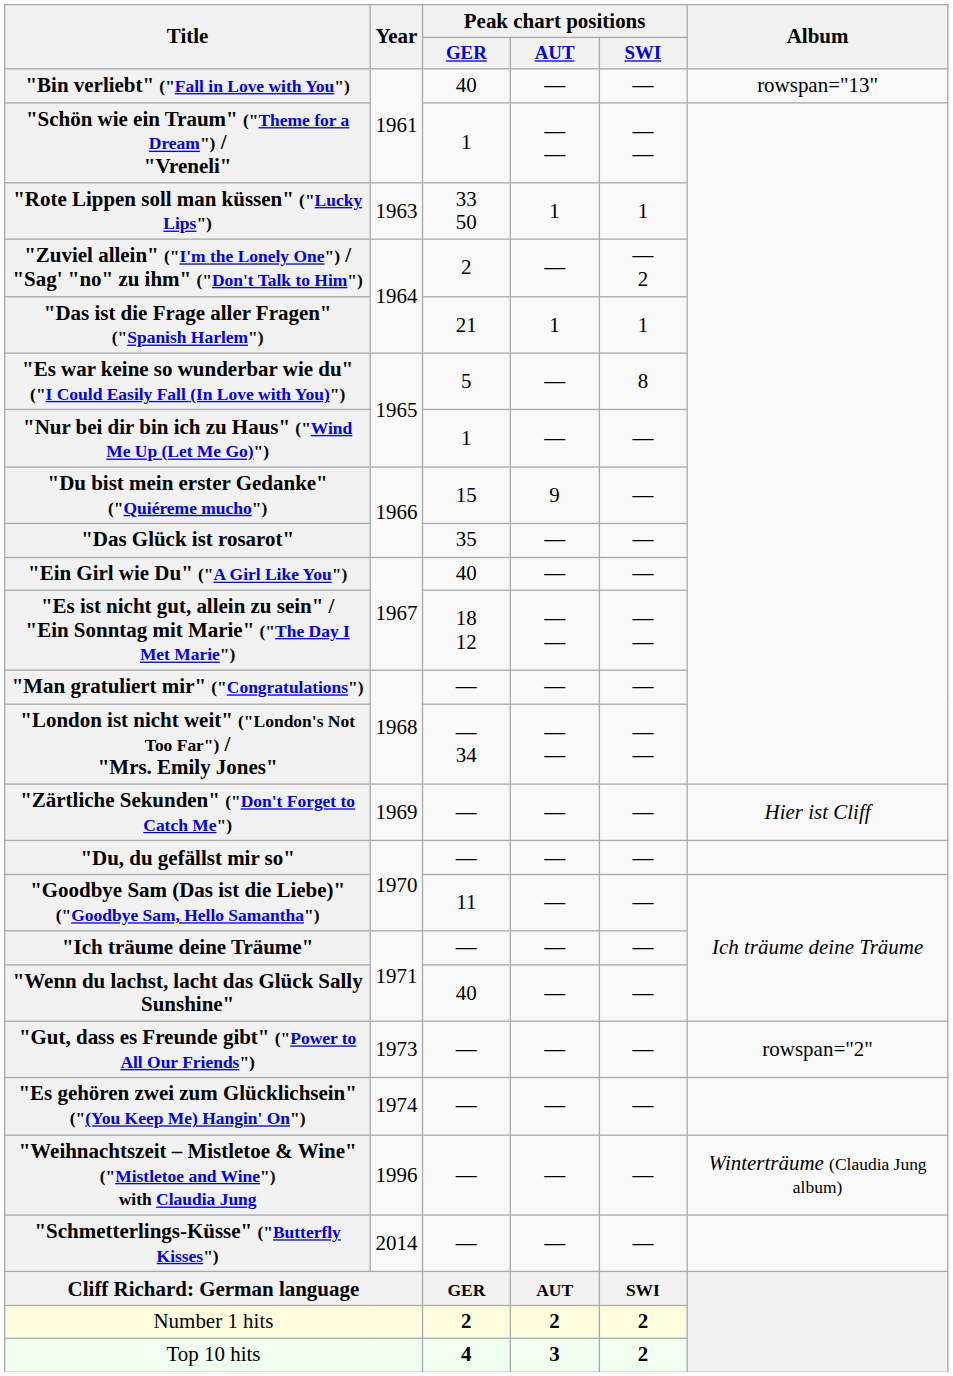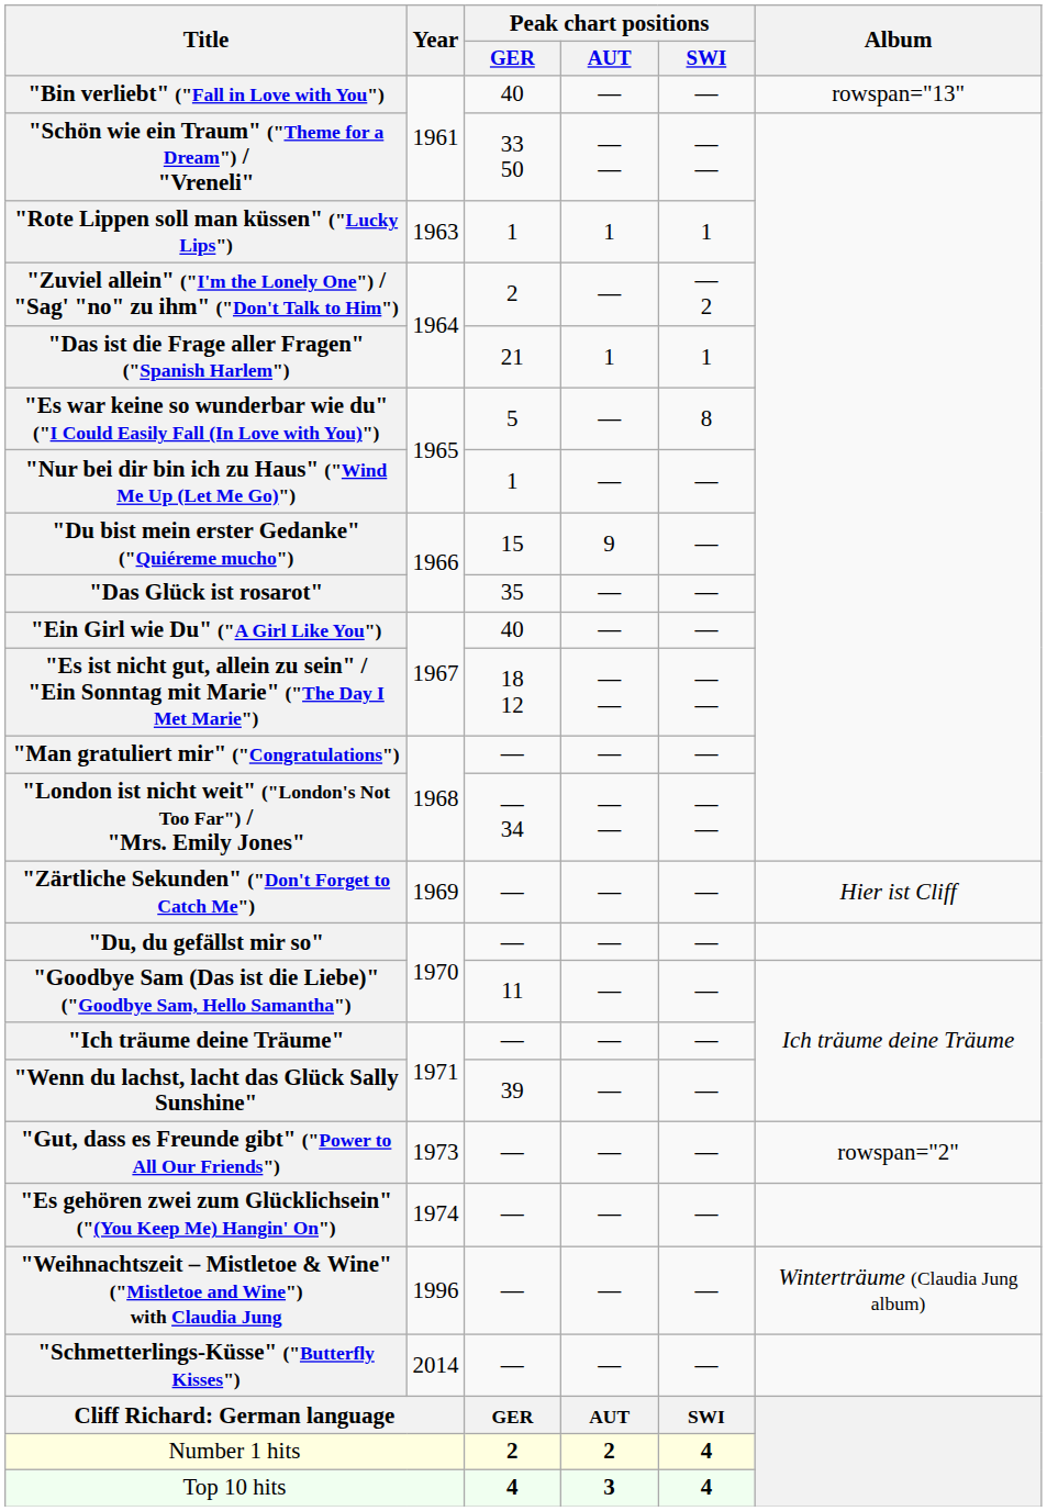"Schön wie ein Traum" ("Theme for a Dream") / "Vreneli" | Peak chart positions / GER: 1 -> 33 50
"Rote Lippen soll man küssen" ("Lucky Lips") | Peak chart positions / GER: 33 50 -> 1
"Wenn du lachst, lacht das Glück Sally Sunshine" | Peak chart positions / GER: 40 -> 39
Number 1 hits | Peak chart positions / SWI: 2 -> 4
Top 10 hits | Peak chart positions / SWI: 2 -> 4
